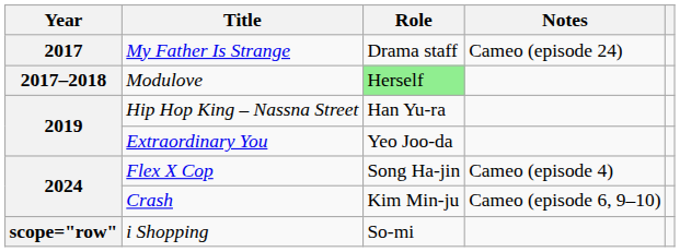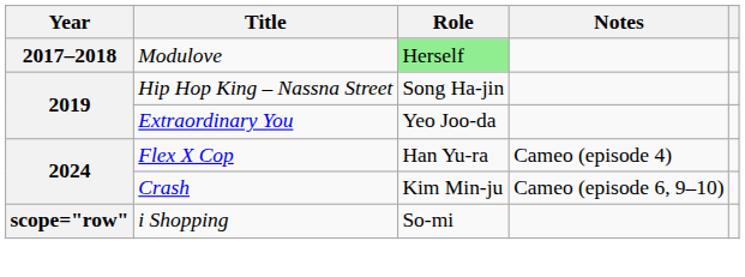- row: 2017 | My Father Is Strange | Drama staff | Cameo (episode 24)
Hip Hop King – Nassna Street | Role: Han Yu-ra -> Song Ha-jin
Flex X Cop | Role: Song Ha-jin -> Han Yu-ra
